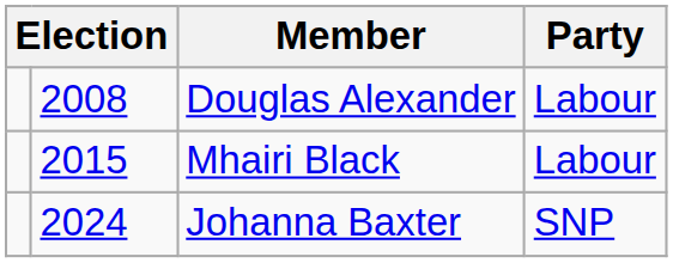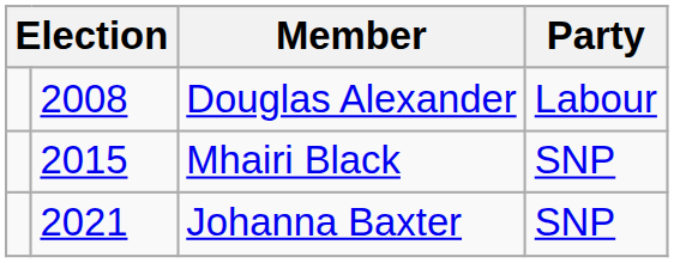Mhairi Black | Party: Labour -> SNP
Johanna Baxter | column 2: 2024 -> 2021
